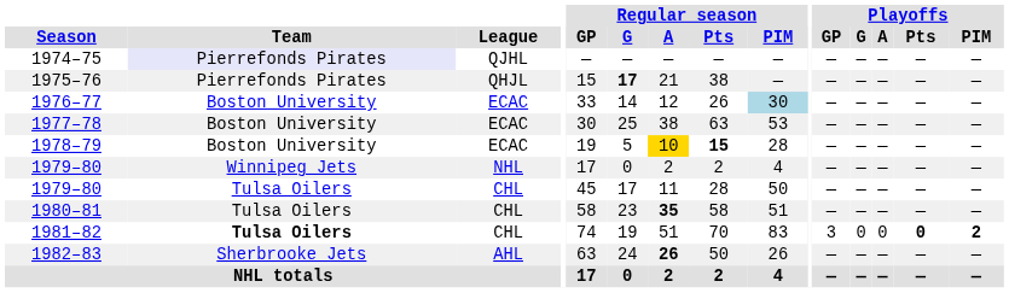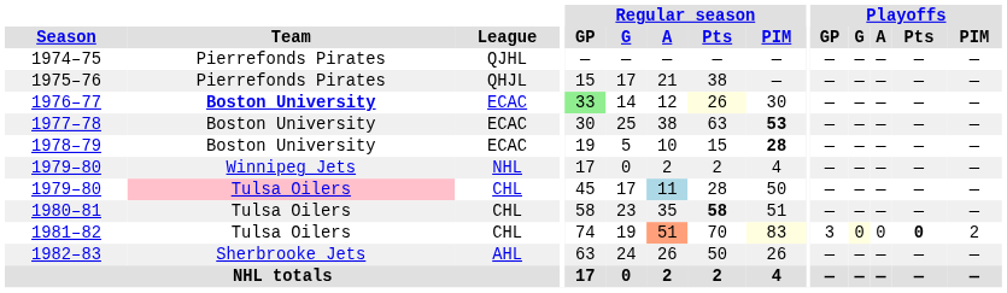1974–75 | Team: lavender background -> no background
1975–76 | Regular season / G: bold -> normal
1976–77 | Team: normal -> bold
1976–77 | Regular season / GP: no background -> lightgreen background
1976–77 | Regular season / Pts: no background -> lightyellow background
1976–77 | Regular season / PIM: lightblue background -> no background
1977–78 | Regular season / PIM: normal -> bold
1978–79 | Regular season / A: gold background -> no background
1978–79 | Regular season / Pts: bold -> normal
1978–79 | Regular season / PIM: normal -> bold
1979–80 / CHL | Team: no background -> pink background
1979–80 / CHL | Regular season / A: no background -> lightblue background
1980–81 | Regular season / A: bold -> normal
1980–81 | Regular season / Pts: normal -> bold
1981–82 | Team: bold -> normal
1981–82 | Regular season / A: no background -> lightsalmon background
1981–82 | Regular season / PIM: no background -> lightyellow background
1981–82 | Playoffs / G: no background -> lightyellow background
1981–82 | Playoffs / PIM: bold -> normal
1982–83 | Regular season / A: bold -> normal
